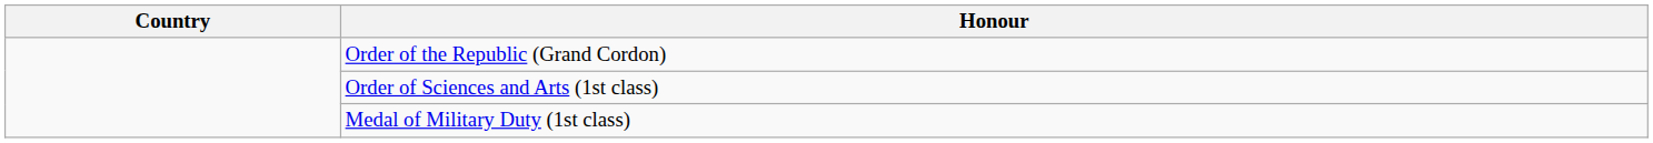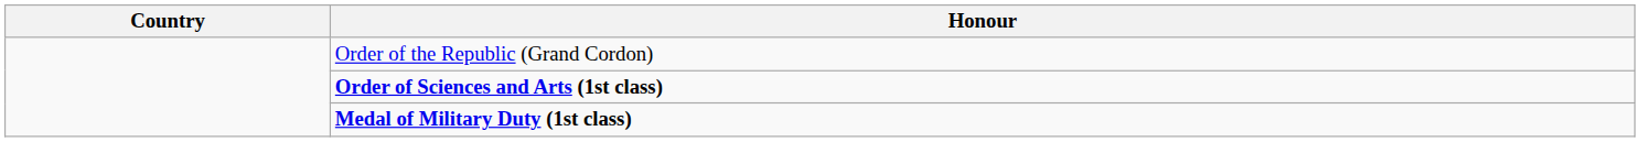Order of Sciences and Arts (1st class) | Honour: normal -> bold
Medal of Military Duty (1st class) | Honour: normal -> bold
